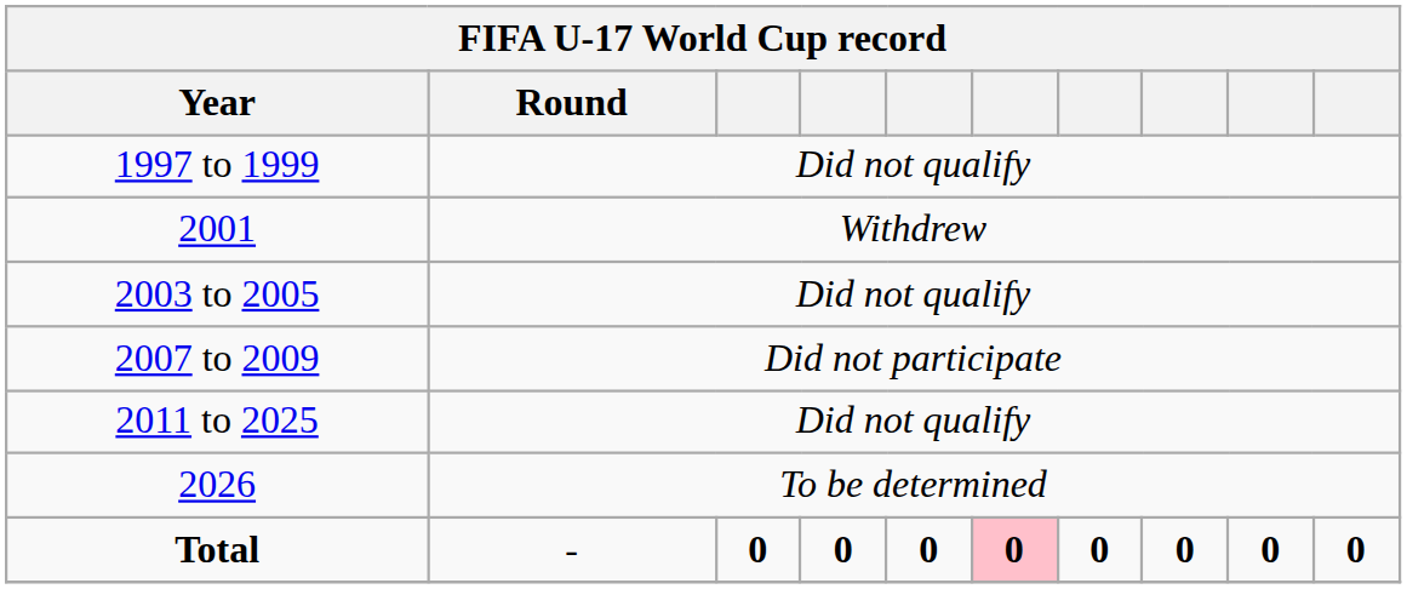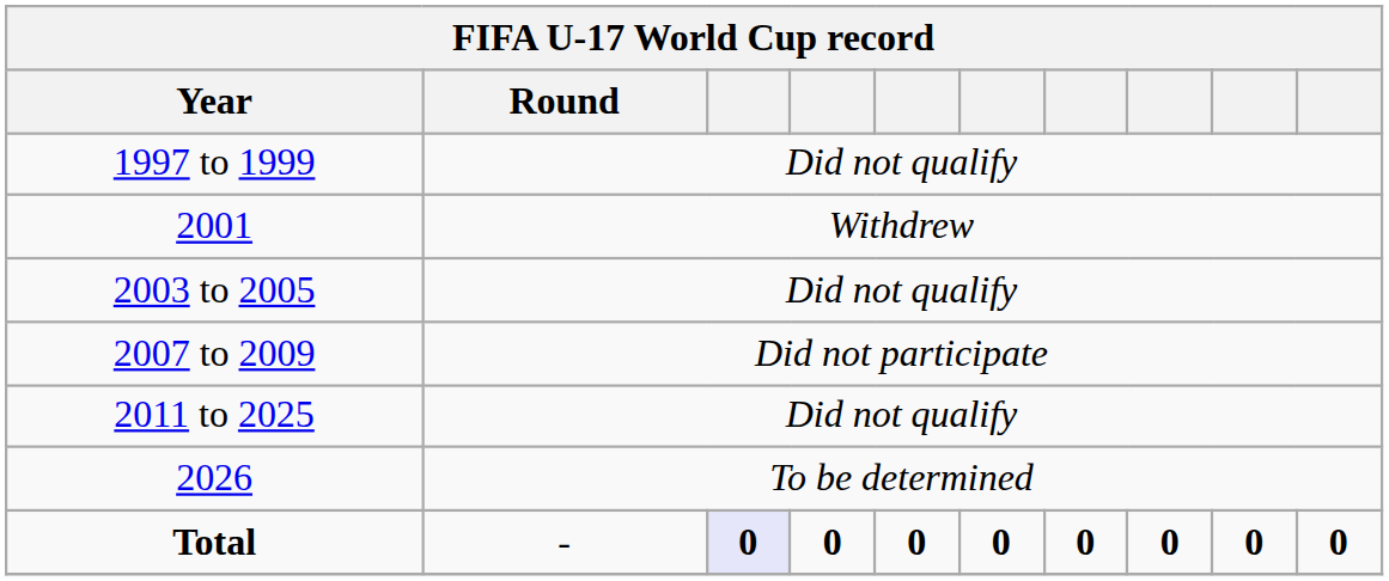Total | column 3: no background -> lavender background
Total | column 6: pink background -> no background
